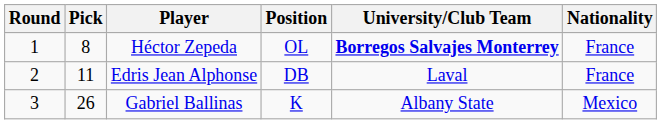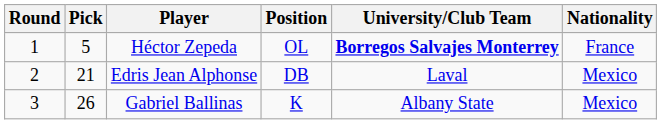Héctor Zepeda | Pick: 8 -> 5
Edris Jean Alphonse | Pick: 11 -> 21
Edris Jean Alphonse | Nationality: France -> Mexico
